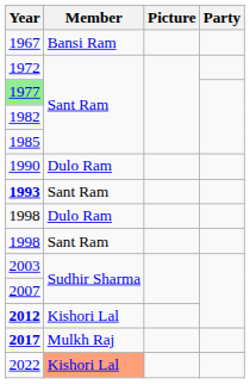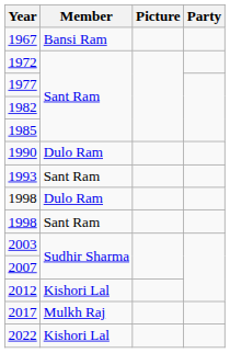1977 | Year: lightgreen background -> no background
1993 | Year: bold -> normal
2012 | Year: bold -> normal
2017 | Year: bold -> normal
2022 | Member: lightsalmon background -> no background
